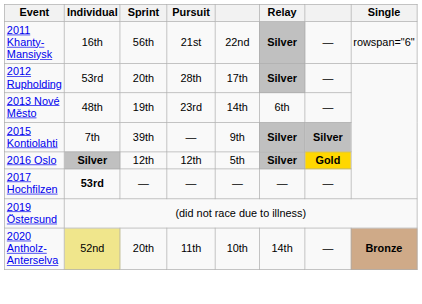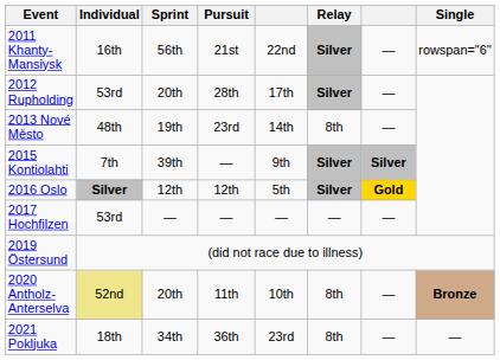2013 Nové Město | Relay: 6th -> 8th
2017 Hochfilzen | Individual: bold -> normal
2020 Antholz-Anterselva | Relay: 14th -> 8th
+ row: 2021 Pokljuka | 18th | 34th | 36th | 23rd | 8th | — | —
